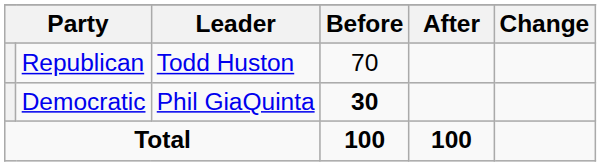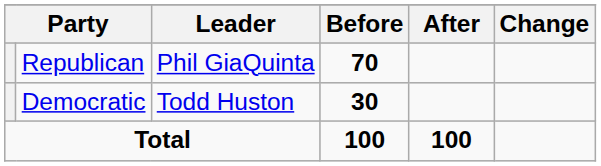Republican | Leader: Todd Huston -> Phil GiaQuinta
Republican | Before: normal -> bold
Democratic | Leader: Phil GiaQuinta -> Todd Huston
